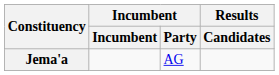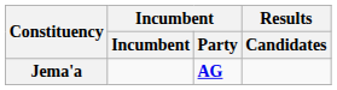Jema'a | Incumbent / Party: normal -> bold
